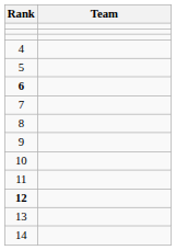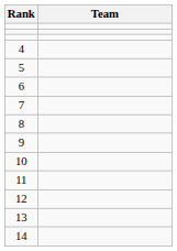row 7 | Rank: bold -> normal
row 13 | Rank: bold -> normal
